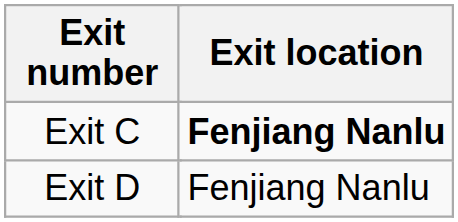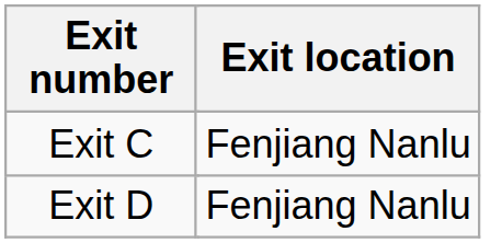Exit C | Exit location: bold -> normal
